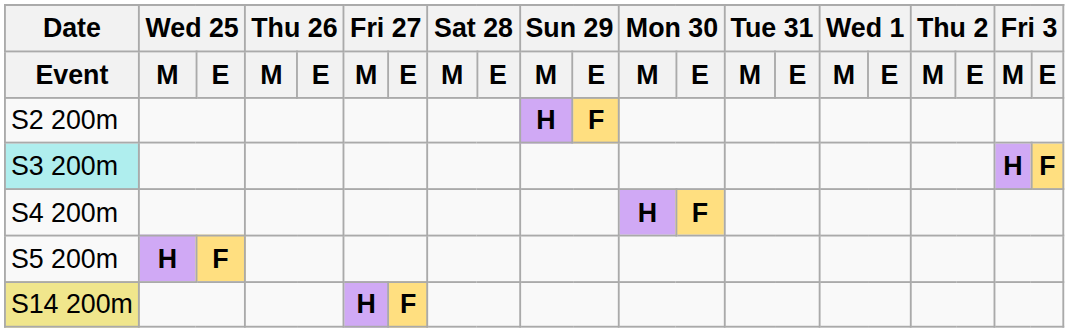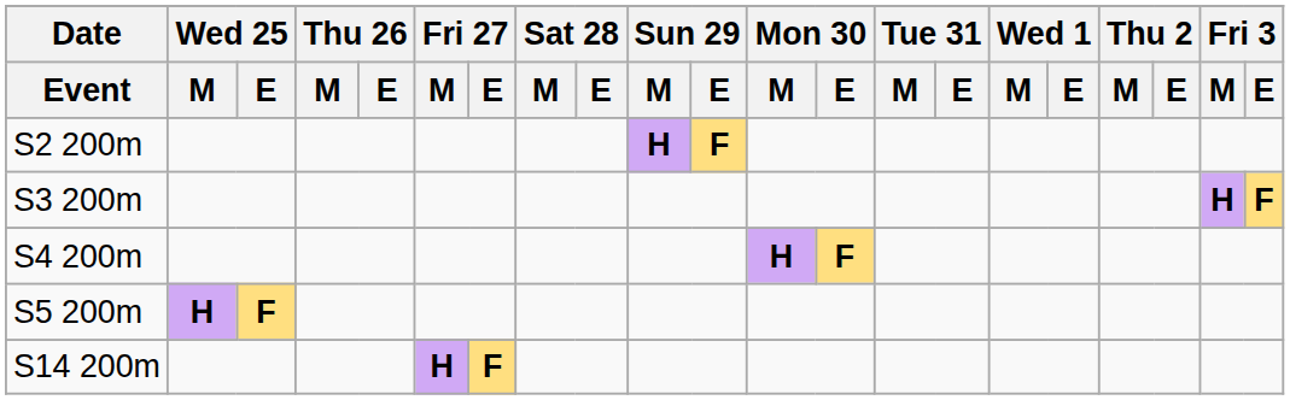S3 200m | Date / Event: paleturquoise background -> no background
S14 200m | Date / Event: khaki background -> no background
